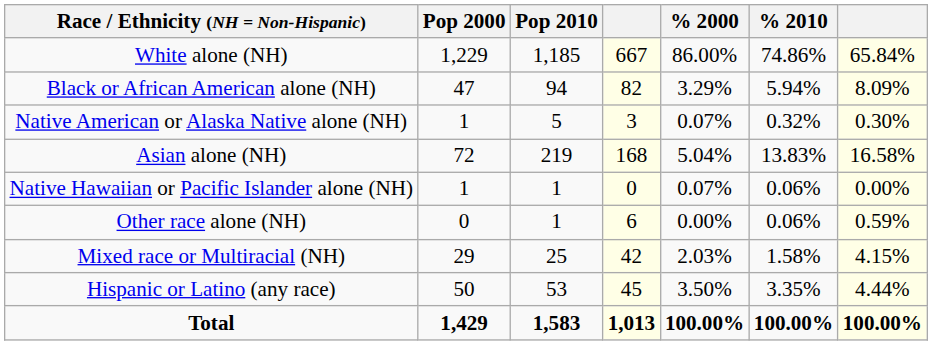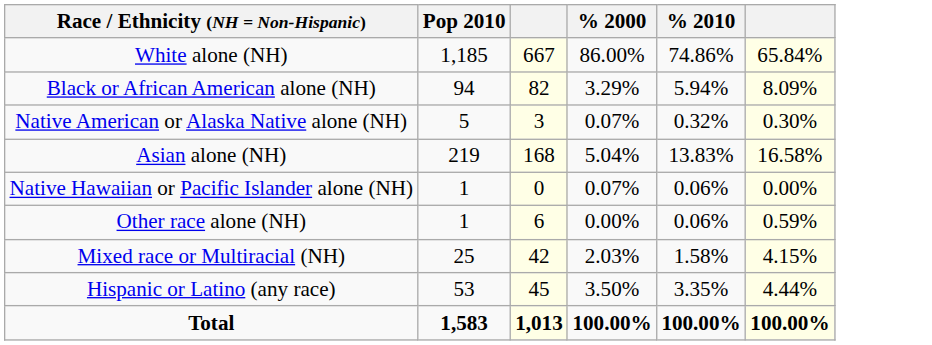- column: Pop 2000 | 1,229 | 47 | 1 | 72 | 1 | 0 | 29 | 50 | 1,429
